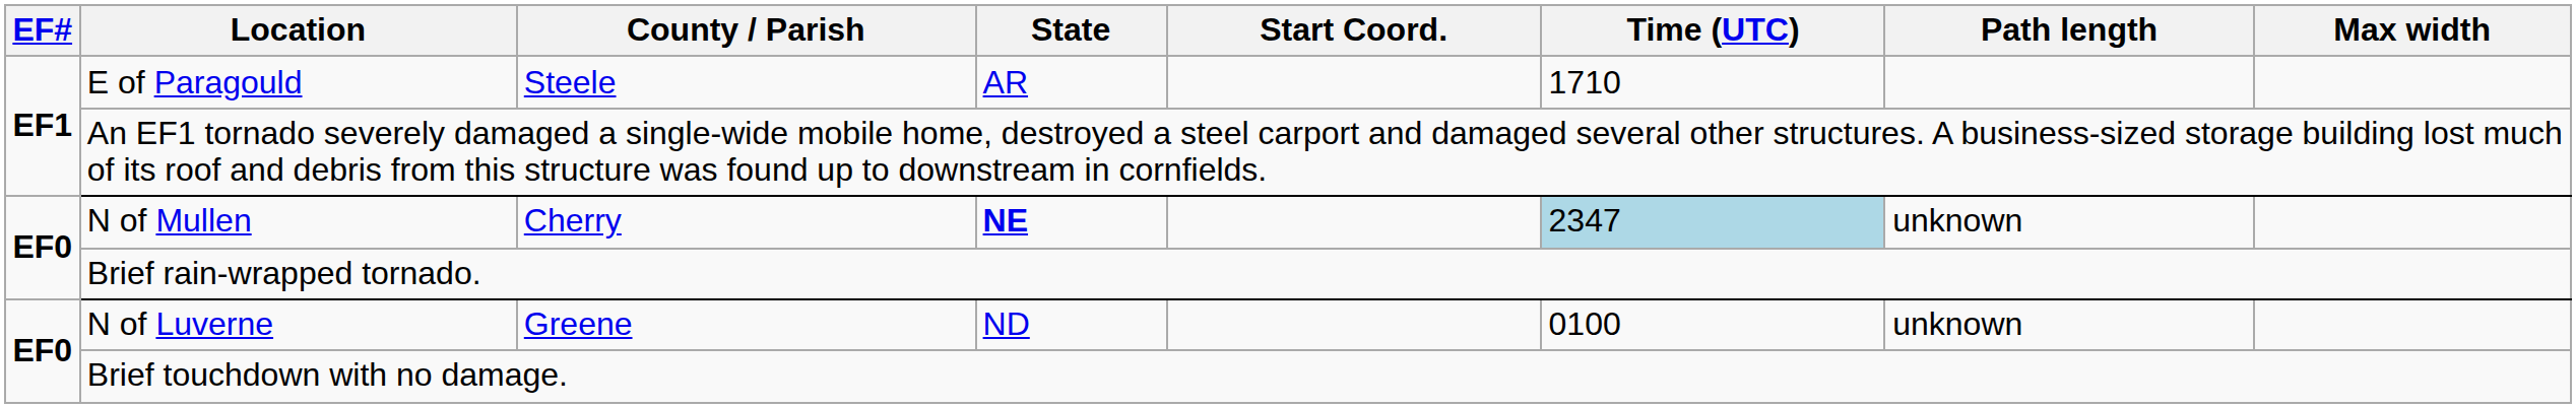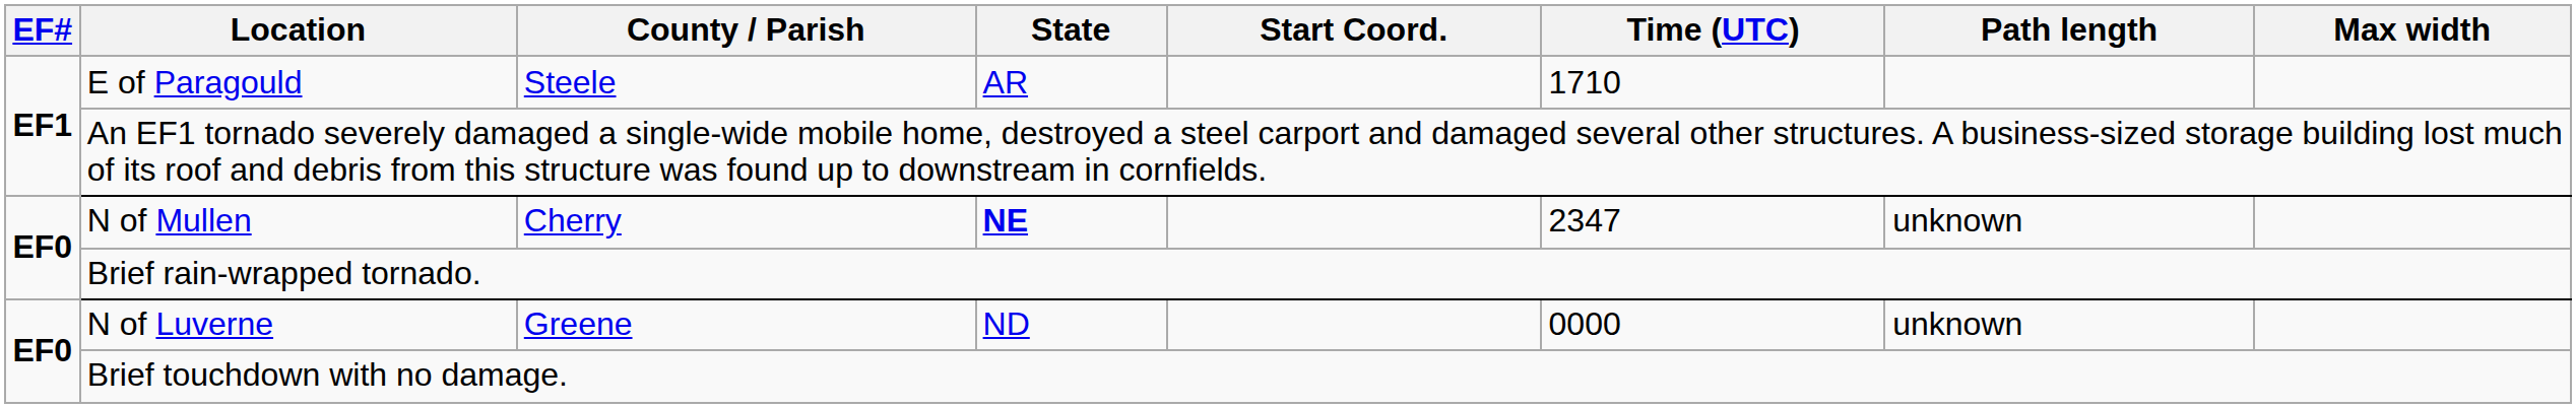N of Mullen | Time (UTC): lightblue background -> no background
N of Luverne | Time (UTC): 0100 -> 0000
